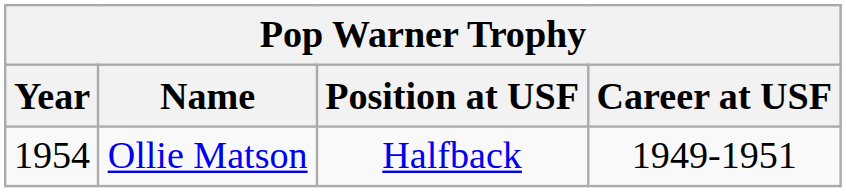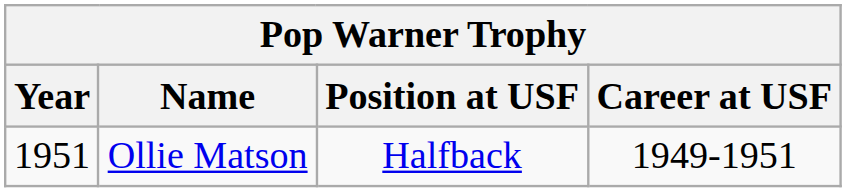Ollie Matson | Year: 1954 -> 1951
